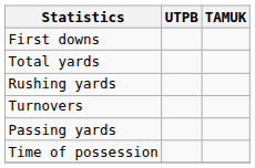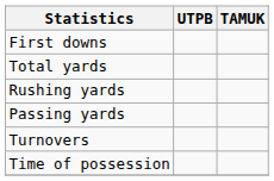rows swapped: Passing yards <-> Turnovers
